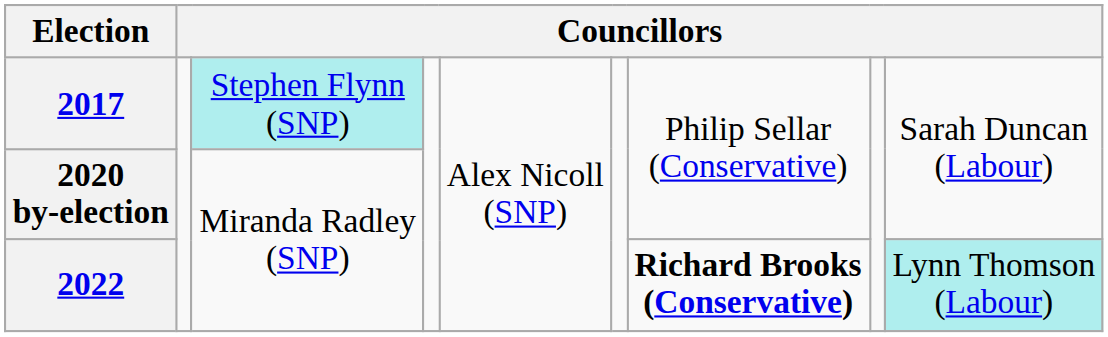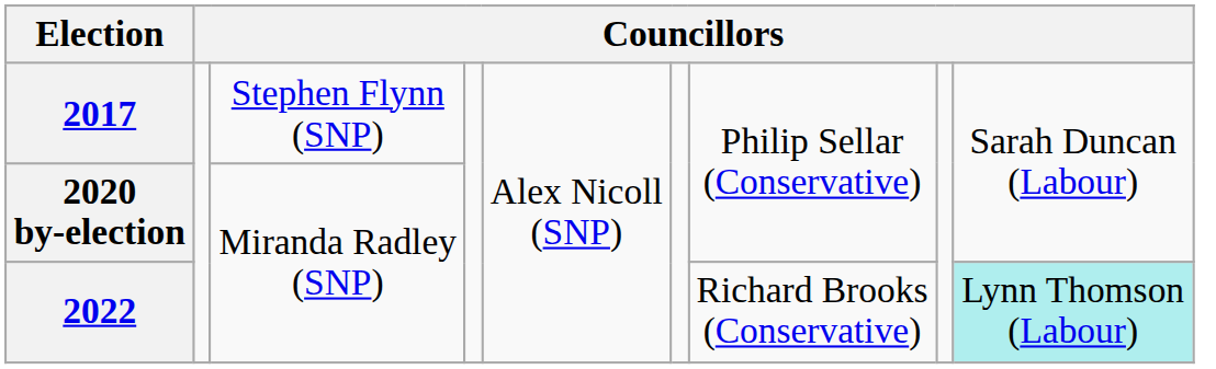2017 | column 3: paleturquoise background -> no background
2022 | column 7: bold -> normal
